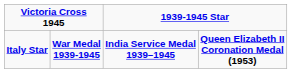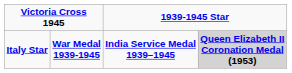Italy Star | column 4: no background -> lightgrey background
